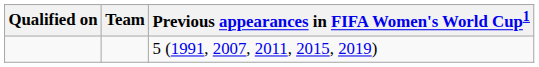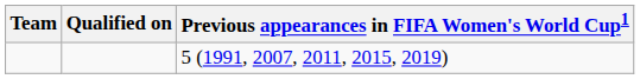columns swapped: Team <-> Qualified on
